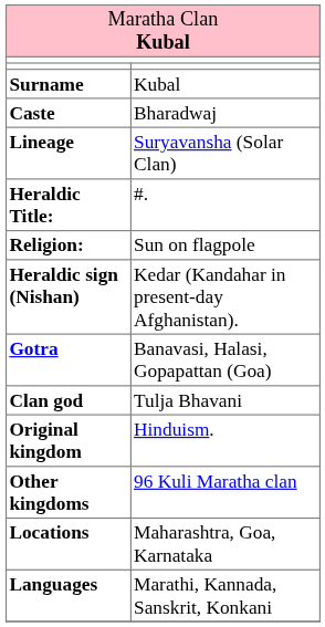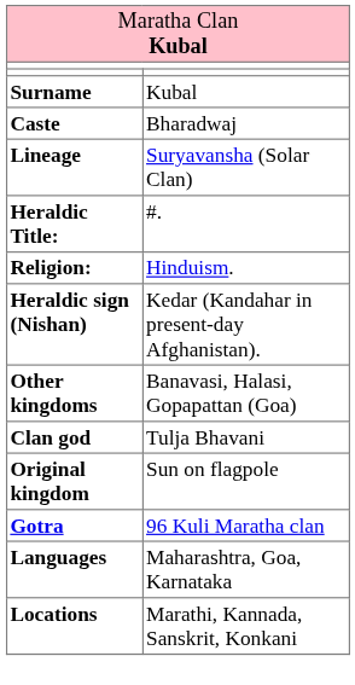row 8 | column 2: Sun on flagpole -> Hinduism.
row 10 | column 1: Gotra -> Other kingdoms
row 12 | column 2: Hinduism. -> Sun on flagpole
row 13 | column 1: Other kingdoms -> Gotra
row 14 | column 1: Locations -> Languages
row 15 | column 1: Languages -> Locations
